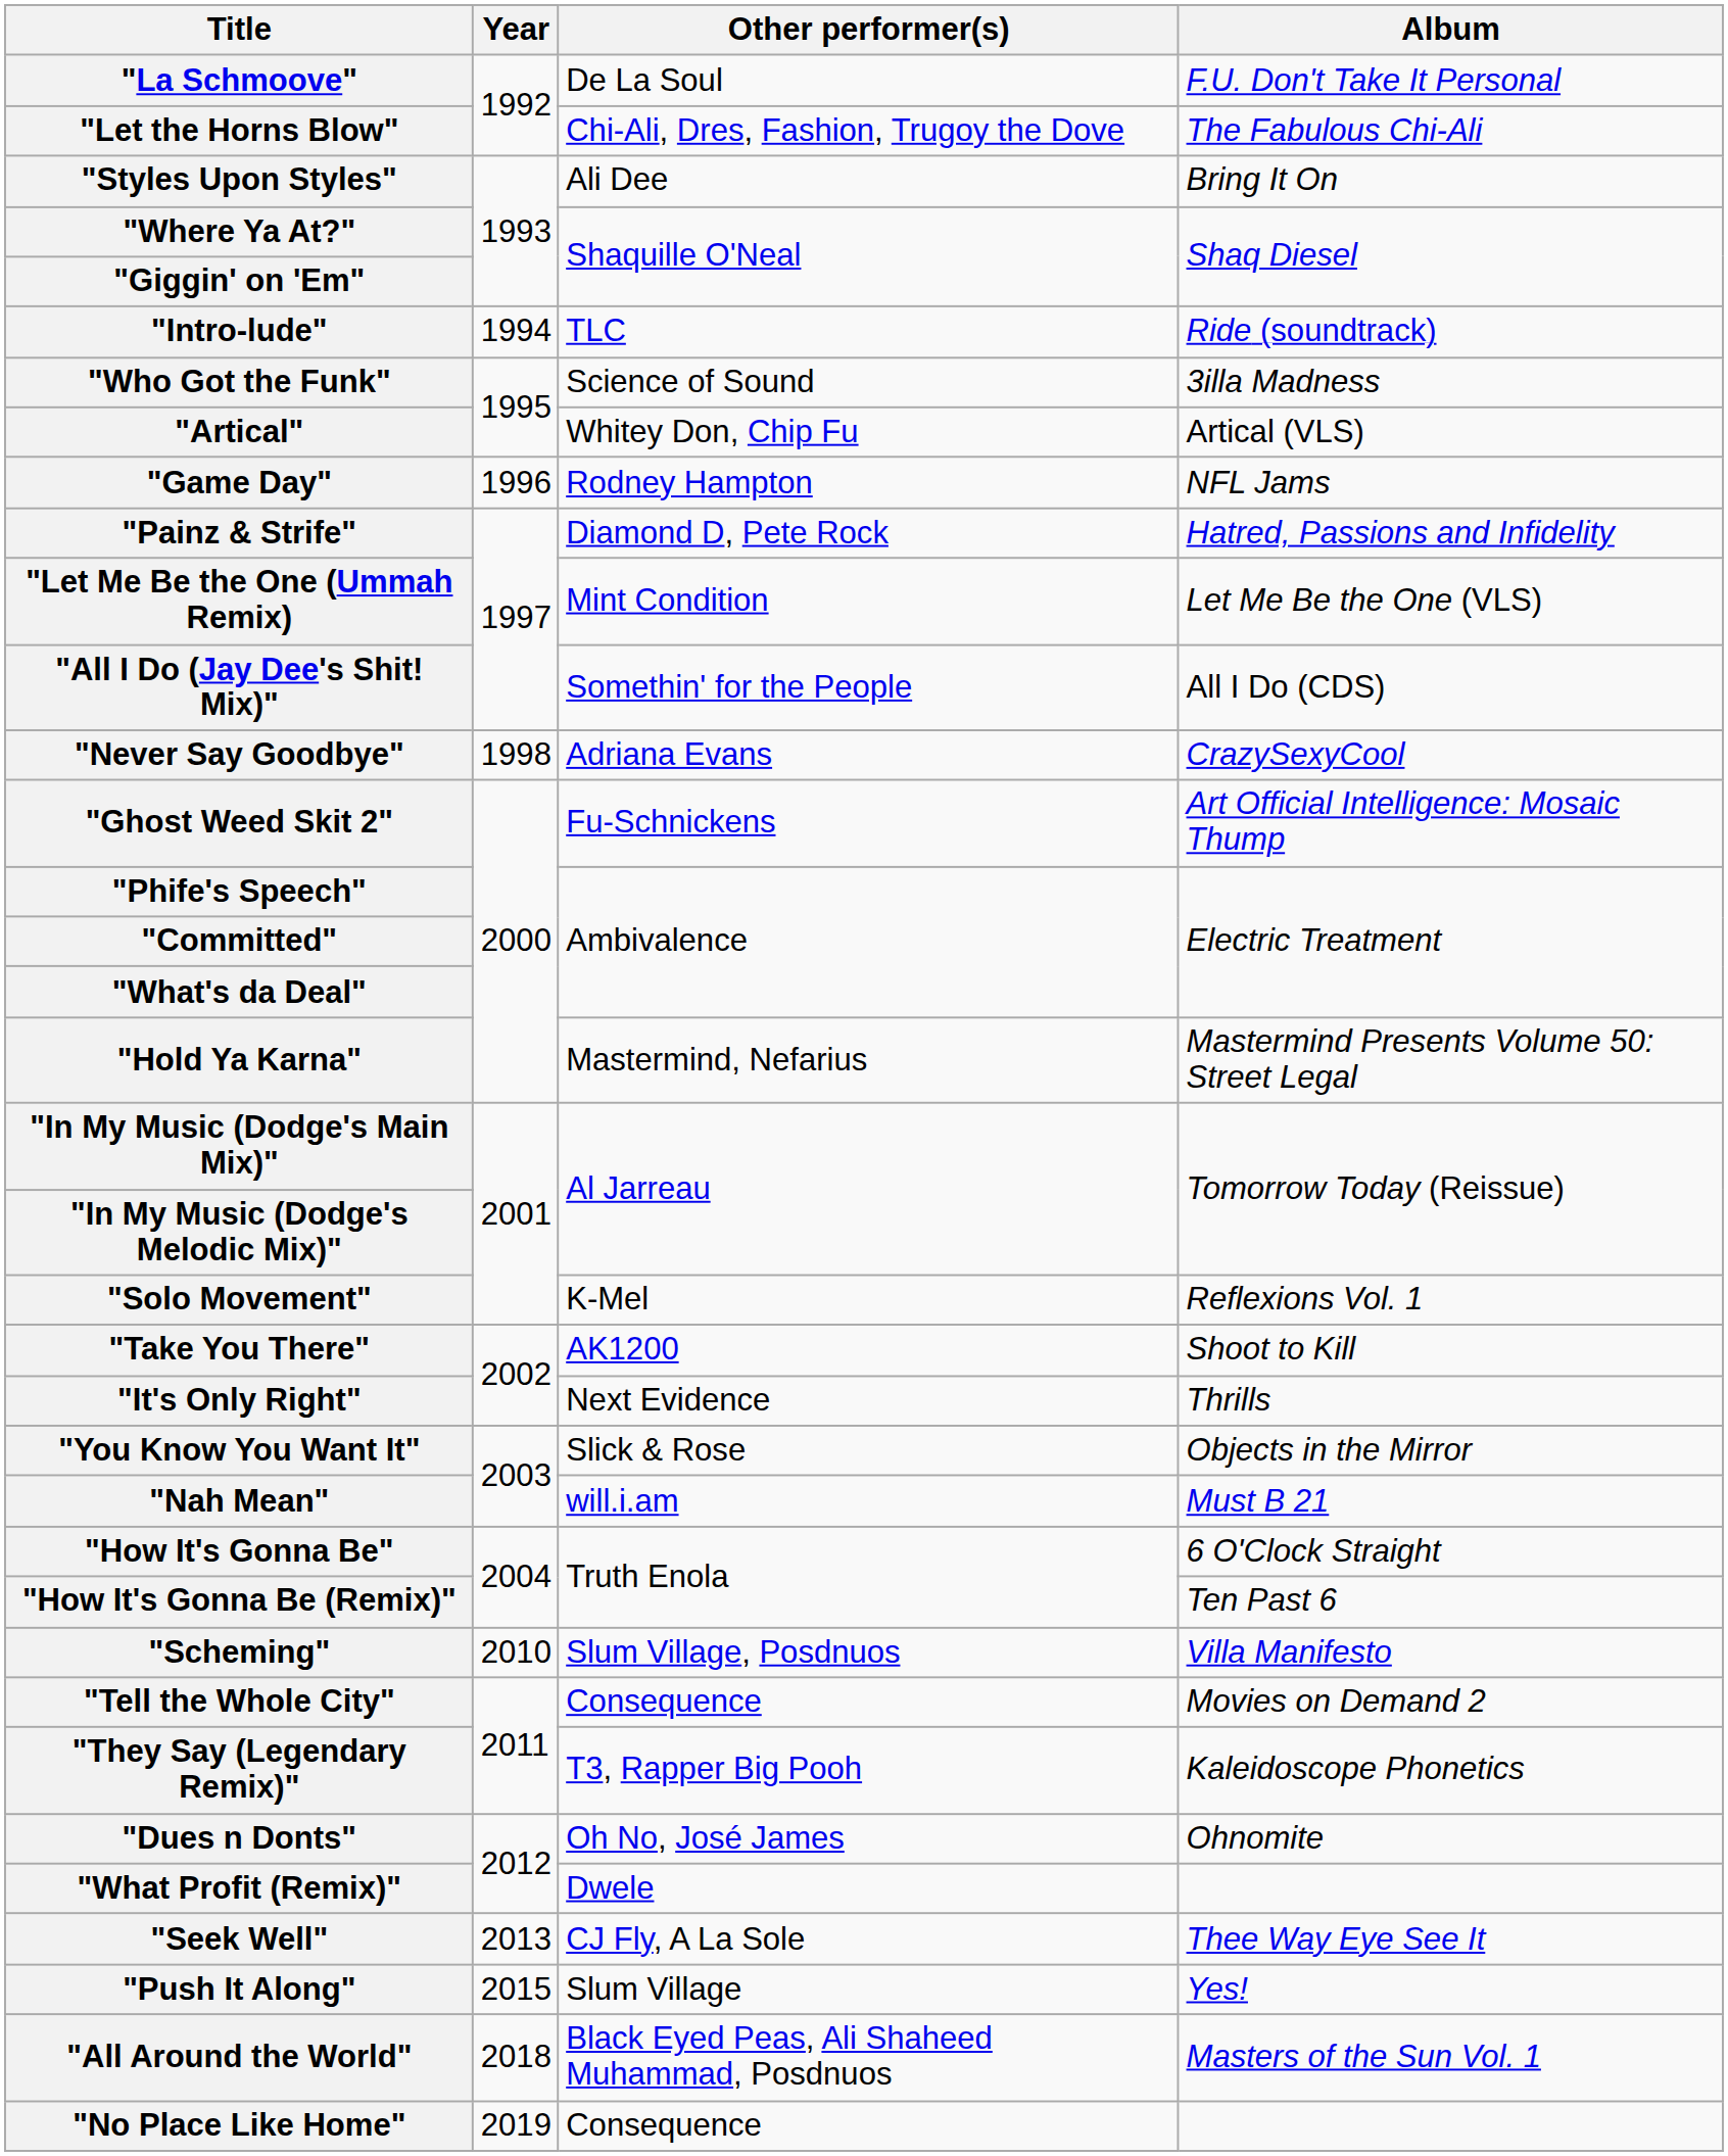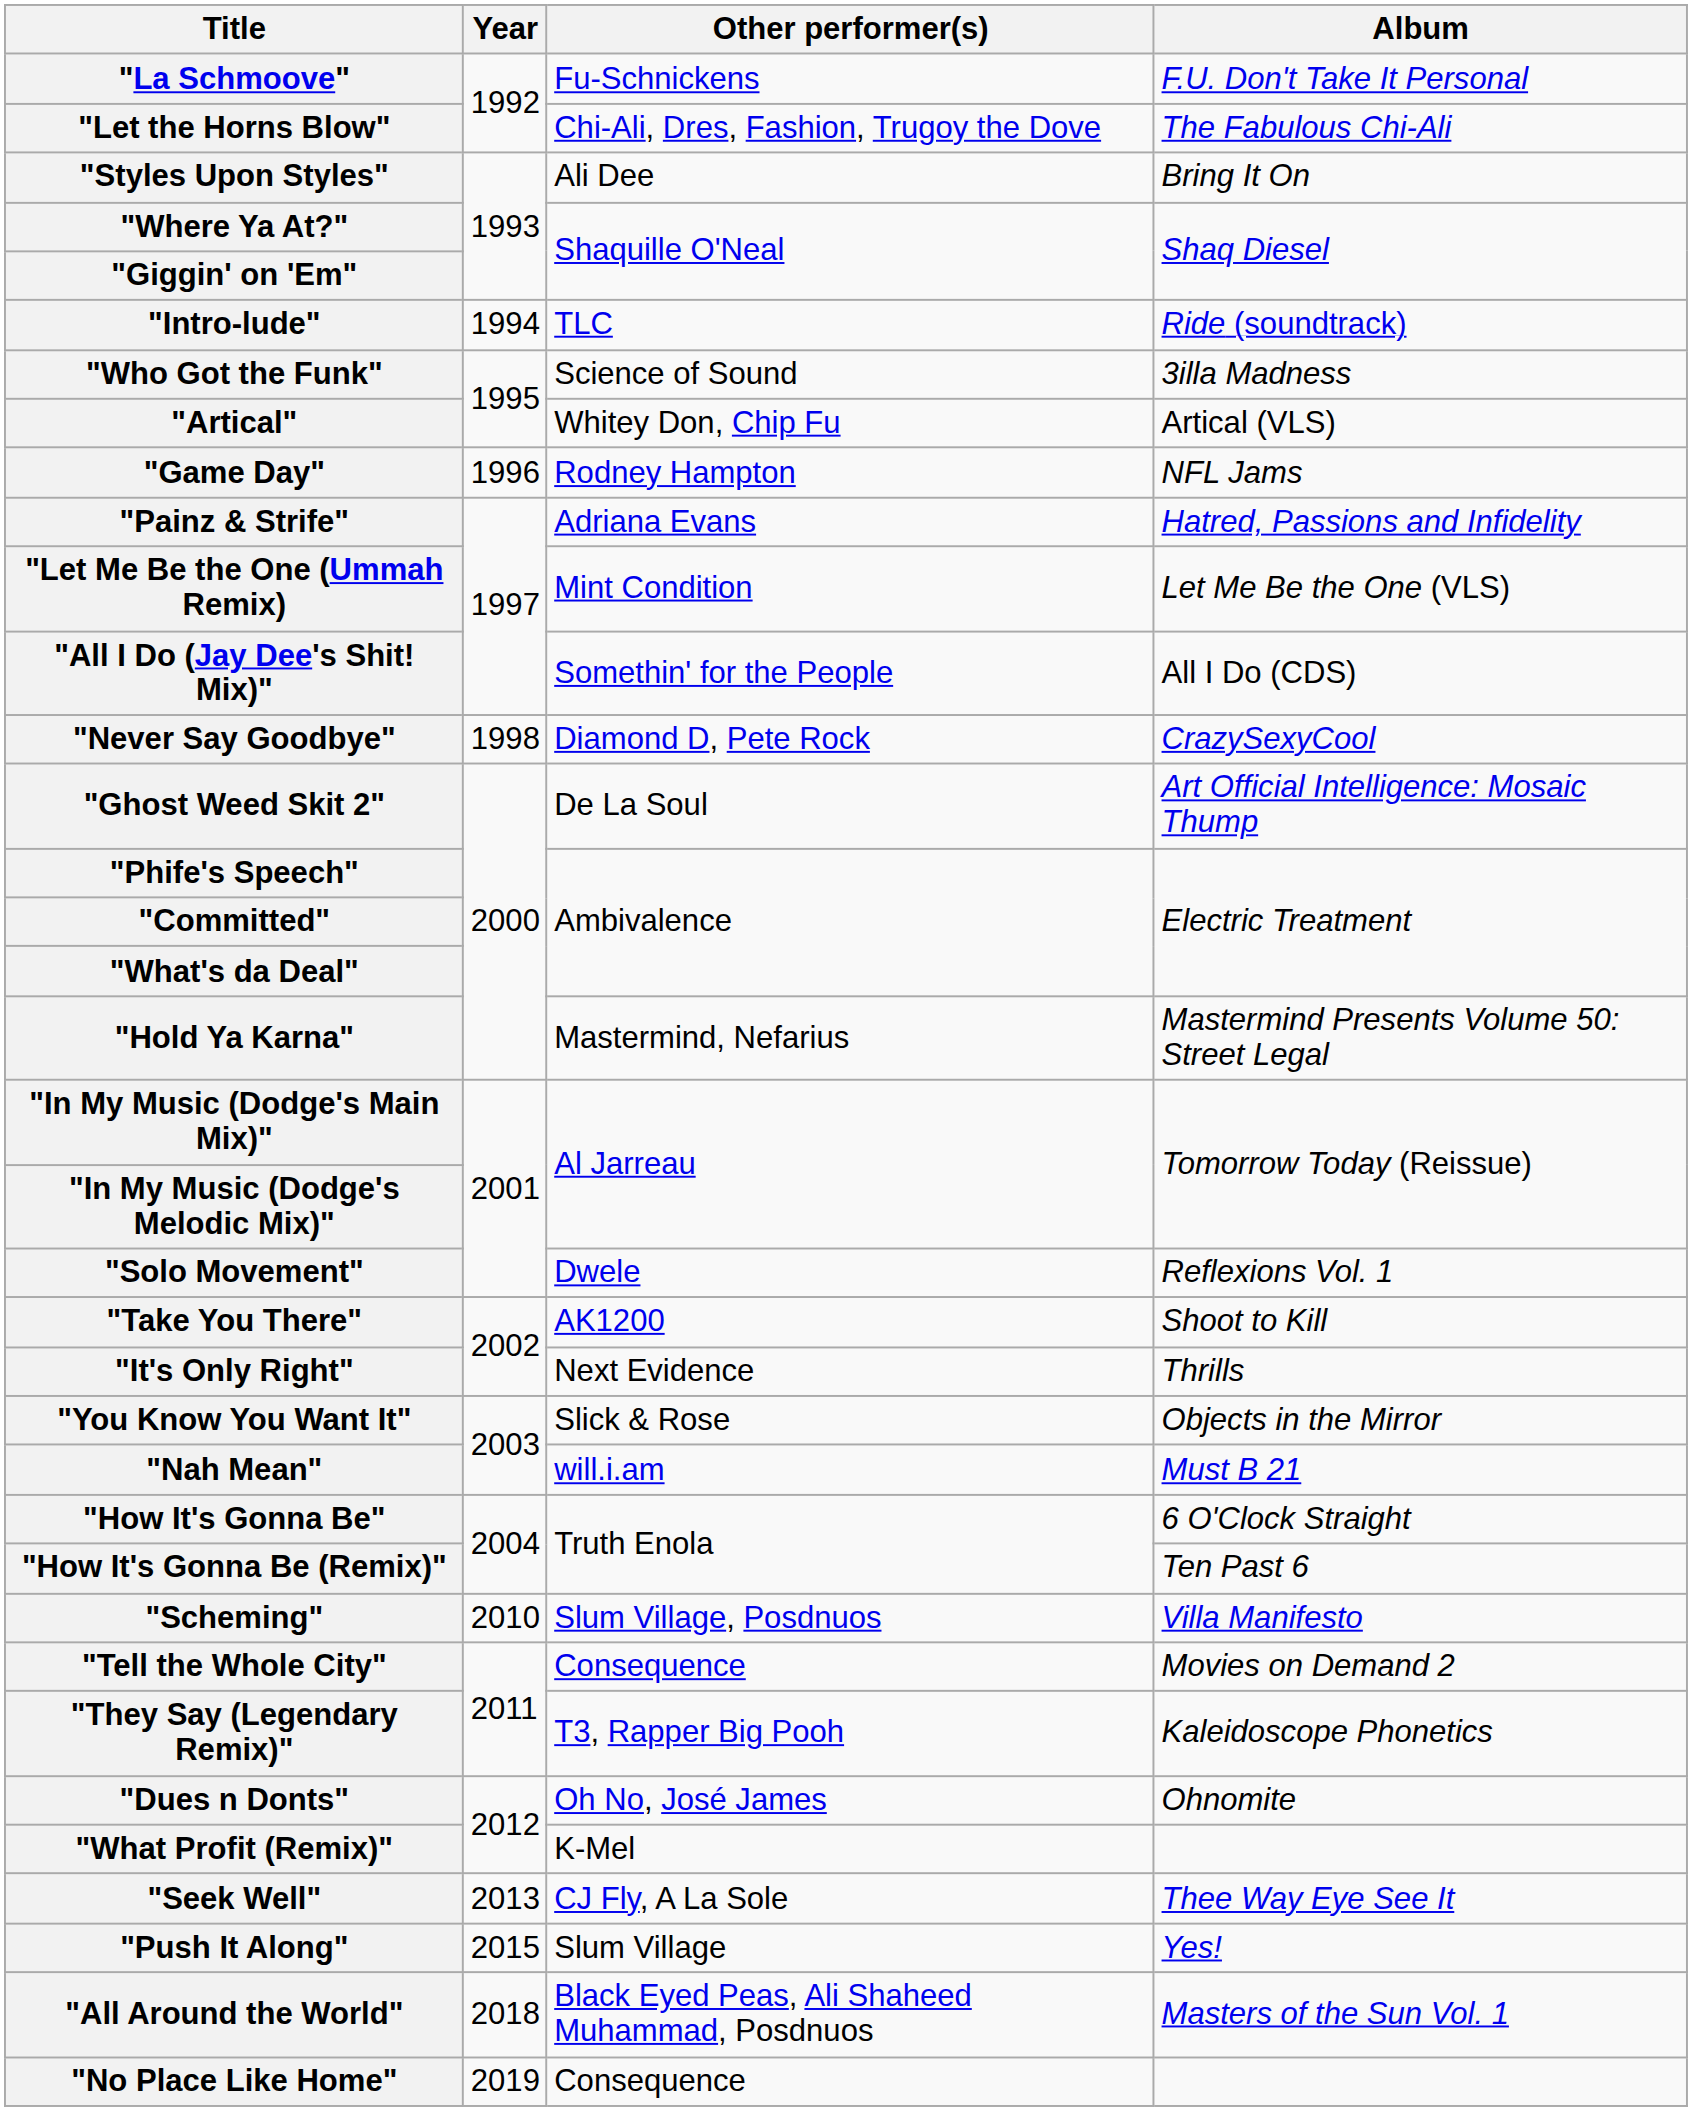"La Schmoove" | Other performer(s): De La Soul -> Fu-Schnickens
"Painz & Strife" | Other performer(s): Diamond D, Pete Rock -> Adriana Evans
"Never Say Goodbye" | Other performer(s): Adriana Evans -> Diamond D, Pete Rock
"Ghost Weed Skit 2" | Other performer(s): Fu-Schnickens -> De La Soul
"Solo Movement" | Other performer(s): K-Mel -> Dwele
"What Profit (Remix)" | Other performer(s): Dwele -> K-Mel
